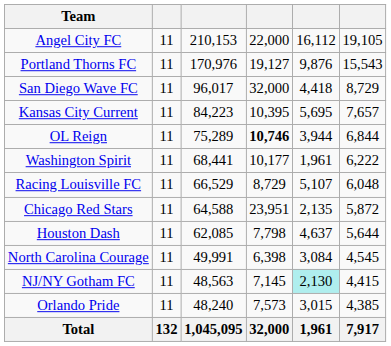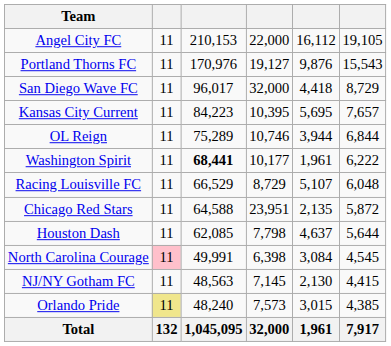OL Reign | column 4: bold -> normal
Washington Spirit | column 3: normal -> bold
North Carolina Courage | column 2: no background -> pink background
NJ/NY Gotham FC | column 5: paleturquoise background -> no background
Orlando Pride | column 2: no background -> khaki background
